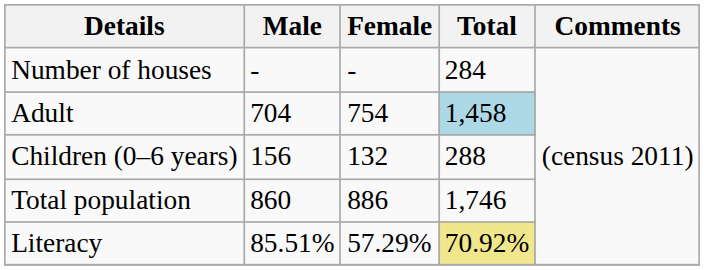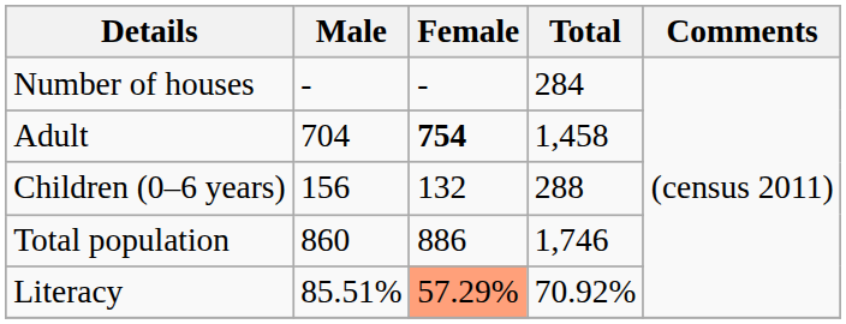Adult | Female: normal -> bold
Adult | Total: lightblue background -> no background
Literacy | Female: no background -> lightsalmon background
Literacy | Total: khaki background -> no background
